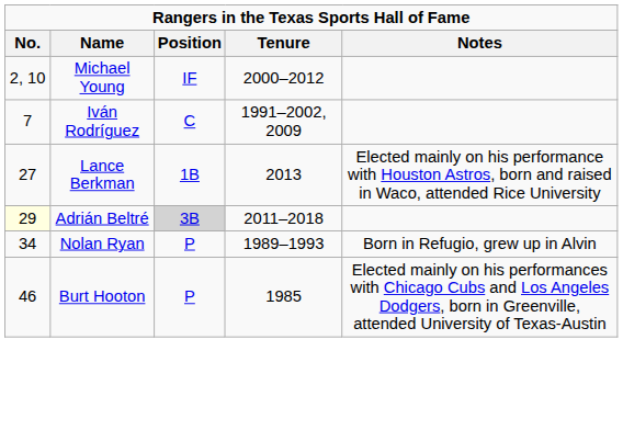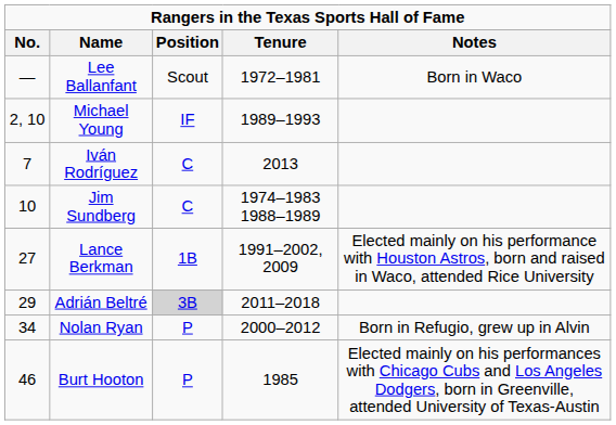+ row: — | Lee Ballanfant | Scout | 1972–1981 | Born in Waco
Michael Young | Tenure: 2000–2012 -> 1989–1993
Iván Rodríguez | Tenure: 1991–2002, 2009 -> 2013
+ row: 10 | Jim Sundberg | C | 1974–1983 1988–1989
Lance Berkman | Tenure: 2013 -> 1991–2002, 2009
Adrián Beltré | No.: lightyellow background -> no background
Nolan Ryan | Tenure: 1989–1993 -> 2000–2012
